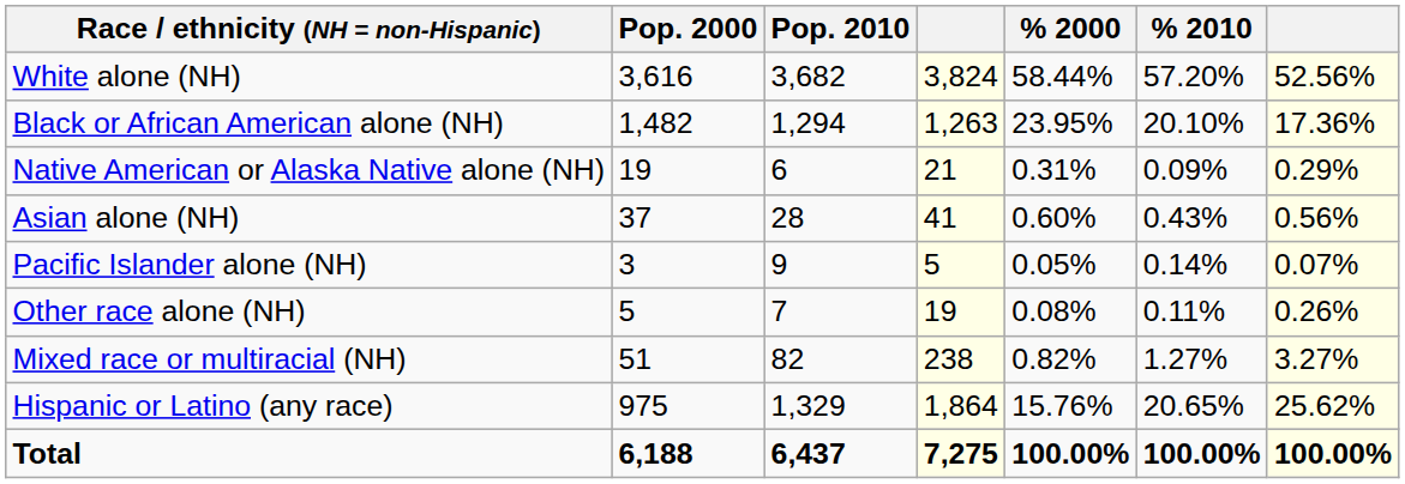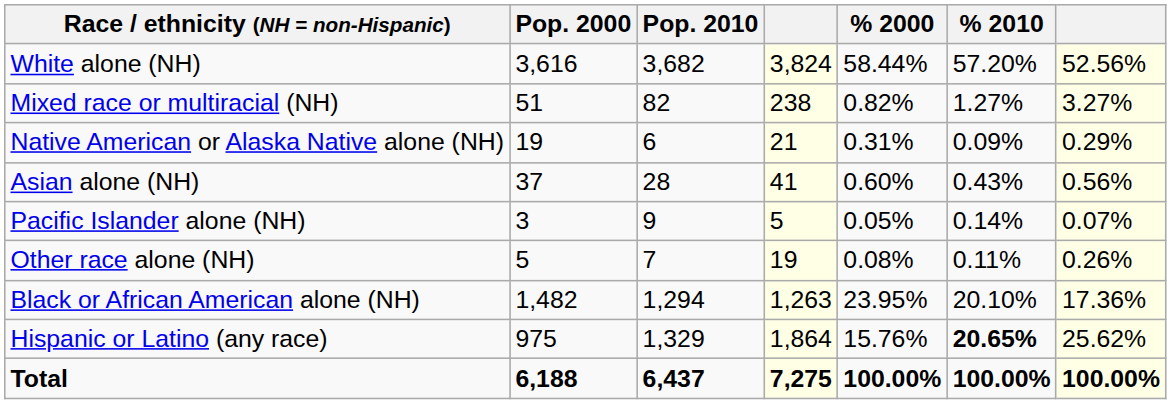rows swapped: Black or African American alone (NH) <-> Mixed race or multiracial (NH)
Hispanic or Latino (any race) | % 2010: normal -> bold
